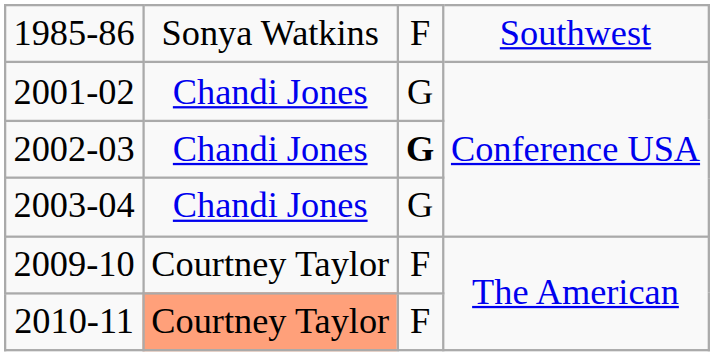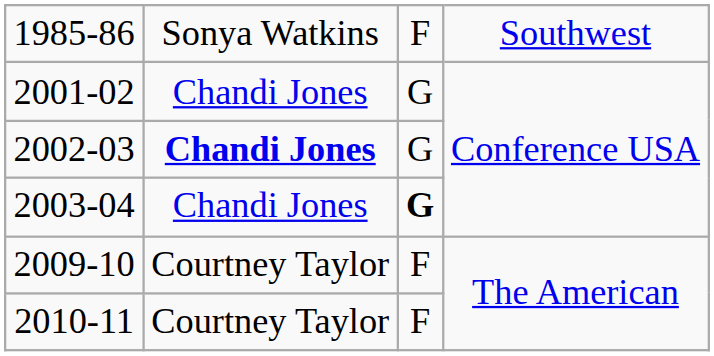2002-03 | column 2: normal -> bold
2002-03 | column 3: bold -> normal
2003-04 | column 3: normal -> bold
2010-11 | column 2: lightsalmon background -> no background
